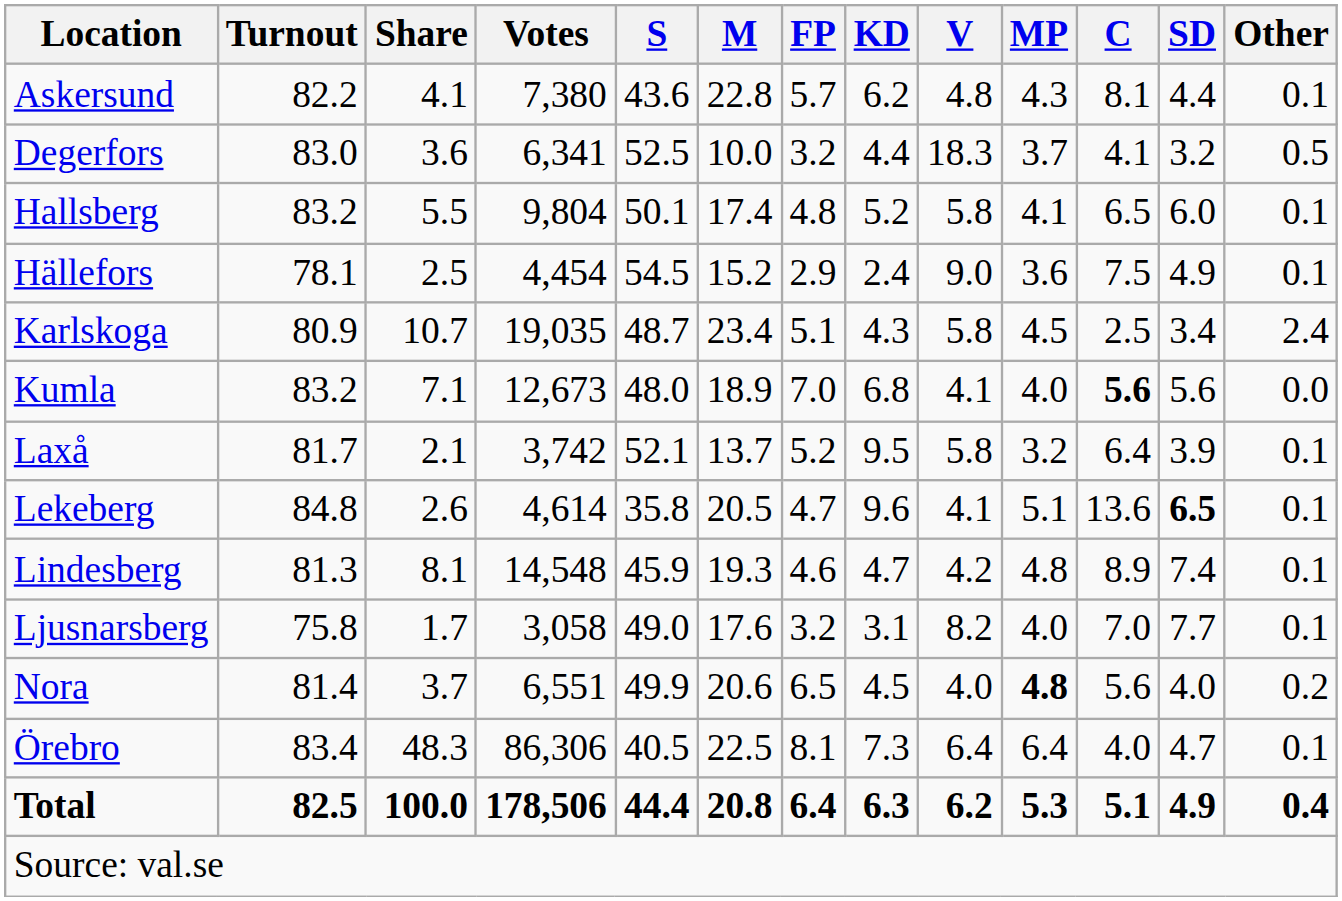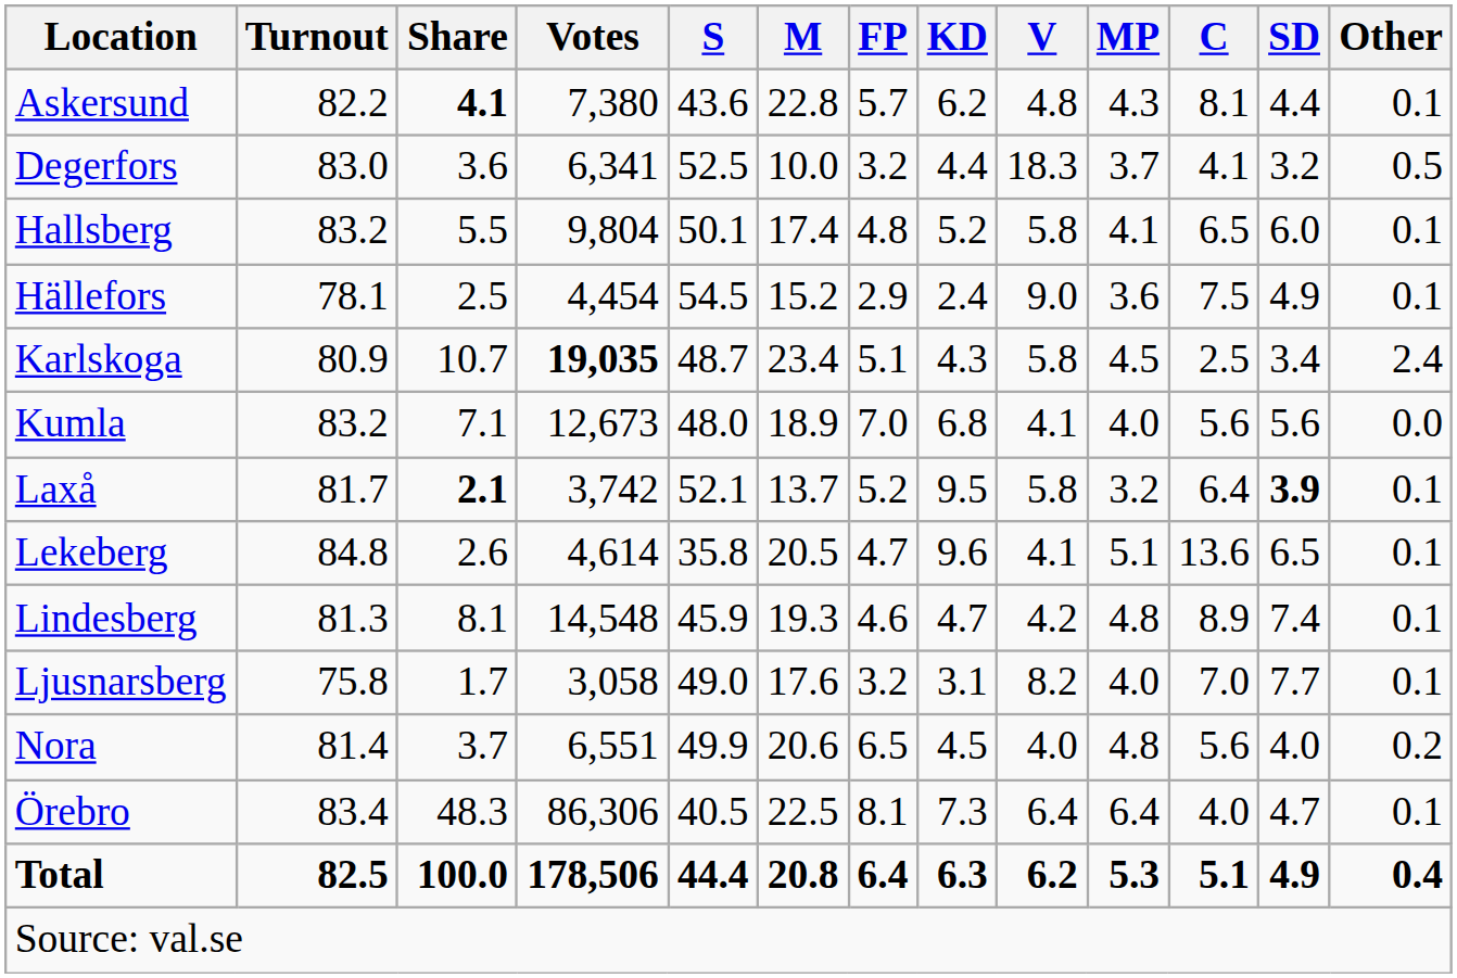Askersund | Share: normal -> bold
Karlskoga | Votes: normal -> bold
Kumla | C: bold -> normal
Laxå | Share: normal -> bold
Laxå | SD: normal -> bold
Lekeberg | SD: bold -> normal
Nora | MP: bold -> normal
